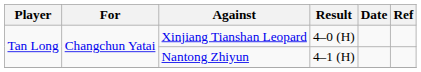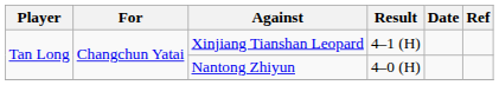Xinjiang Tianshan Leopard | Result: 4–0 (H) -> 4–1 (H)
Nantong Zhiyun | Result: 4–1 (H) -> 4–0 (H)
